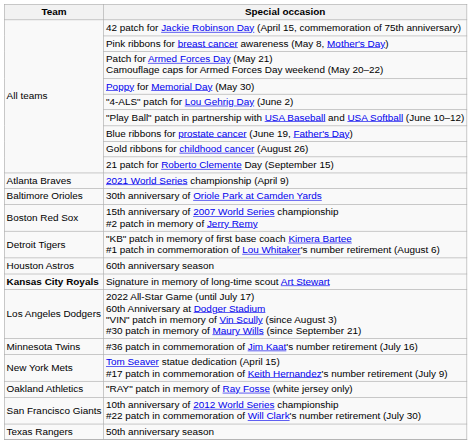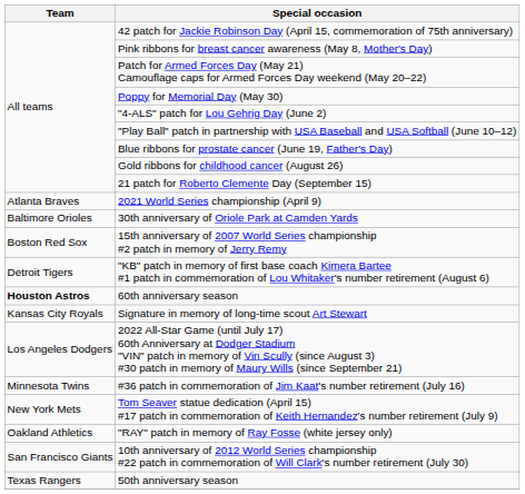60th anniversary season | Team: normal -> bold
Signature in memory of long-time scout Art Stewart | Team: bold -> normal
